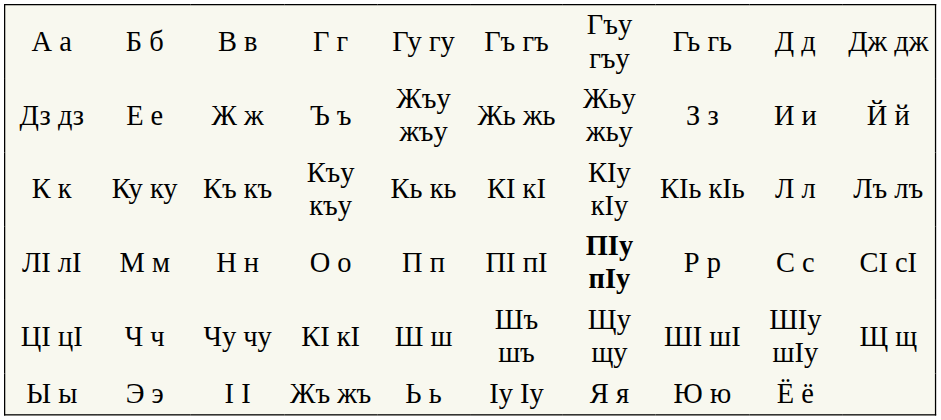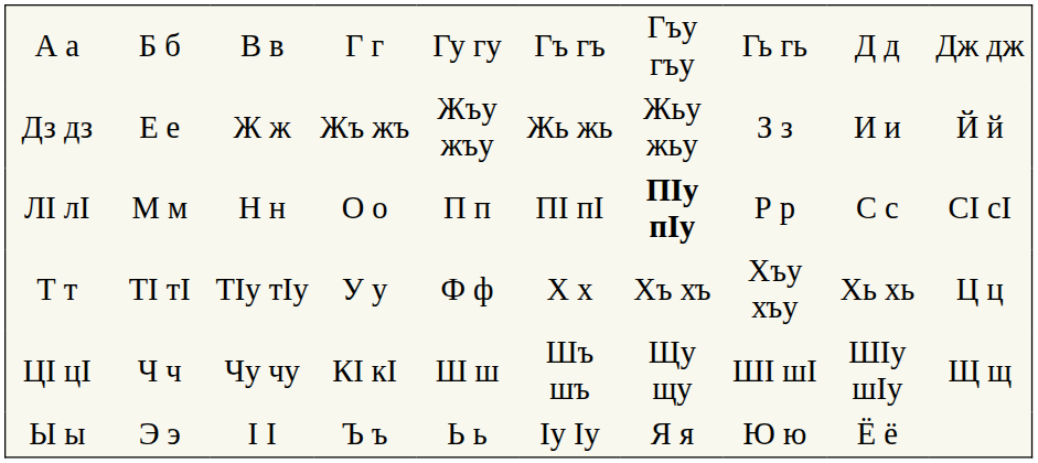Дз дз | column 4: Ъ ъ -> Жъ жъ
- row: К к | Ку ку | Къ къ | Къу къу | Кь кь | КӀ кӀ | КӀу кӀу | КIь кIь | Л л | Лъ лъ
+ row: Т т | ТӀ тӀ | ТӀу тӀу | У у | Ф ф | Х х | Хъ хъ | Хъу хъу | Хь хь | Ц ц
Ы ы | column 4: Жъ жъ -> Ъ ъ
